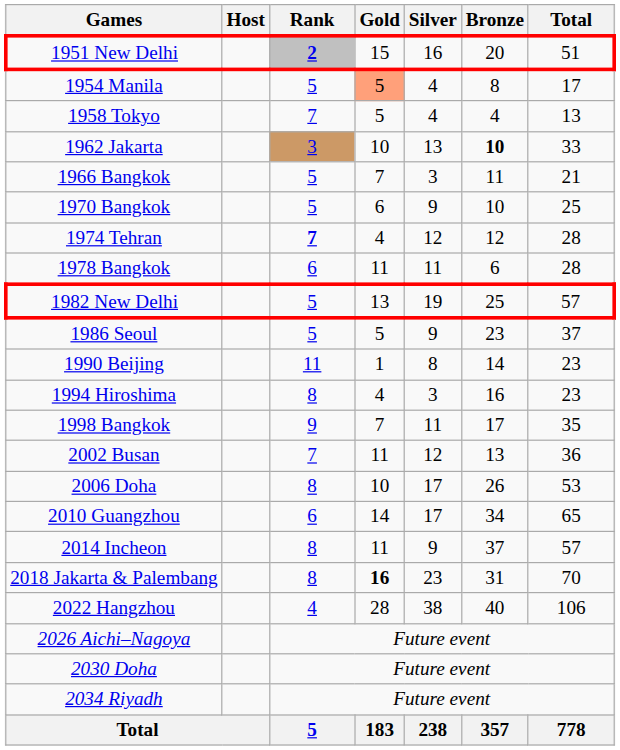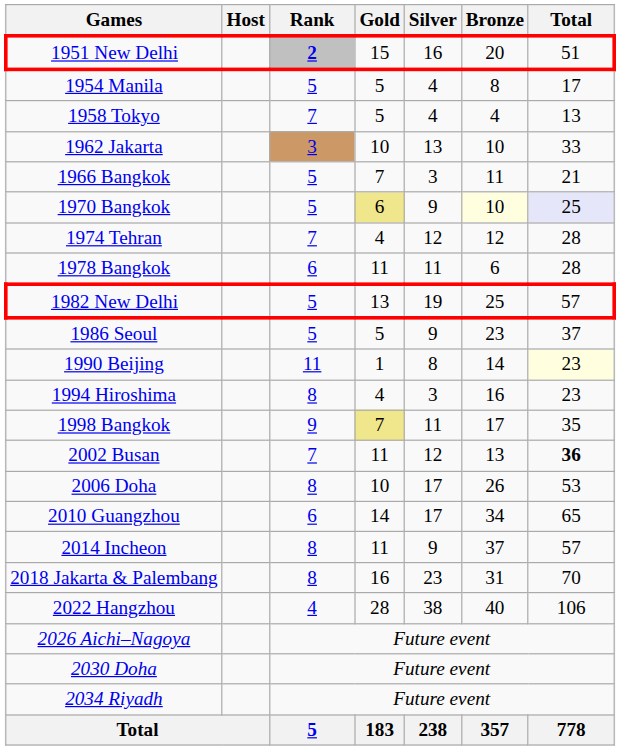1954 Manila | Gold: lightsalmon background -> no background
1962 Jakarta | Bronze: bold -> normal
1970 Bangkok | Gold: no background -> khaki background
1970 Bangkok | Bronze: no background -> lightyellow background
1970 Bangkok | Total: no background -> lavender background
1974 Tehran | Rank: bold -> normal
1990 Beijing | Total: no background -> lightyellow background
1998 Bangkok | Gold: no background -> khaki background
2002 Busan | Total: normal -> bold
2018 Jakarta & Palembang | Gold: bold -> normal
